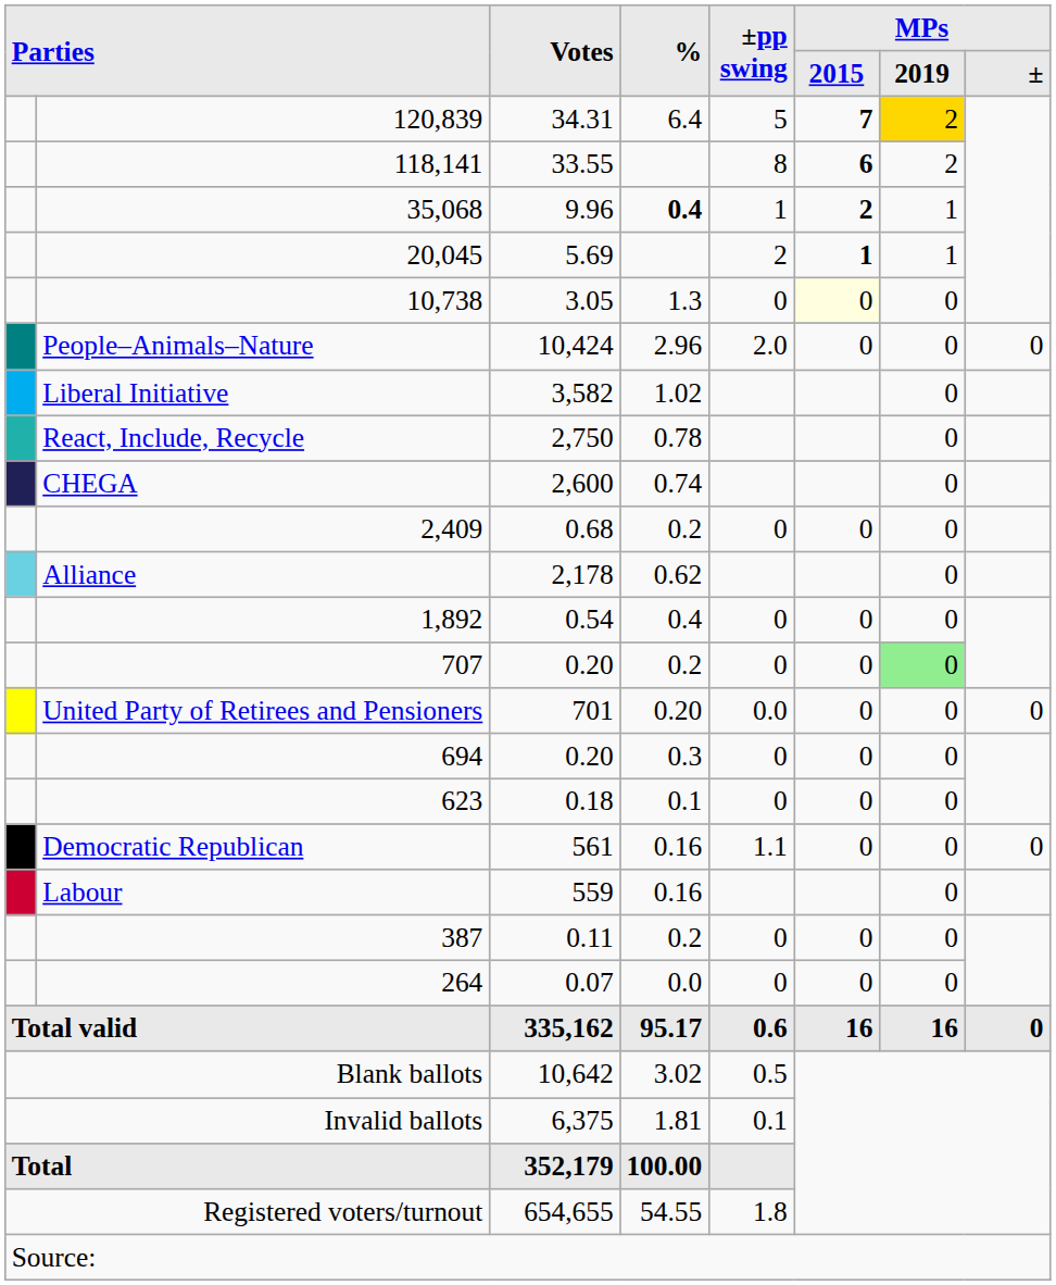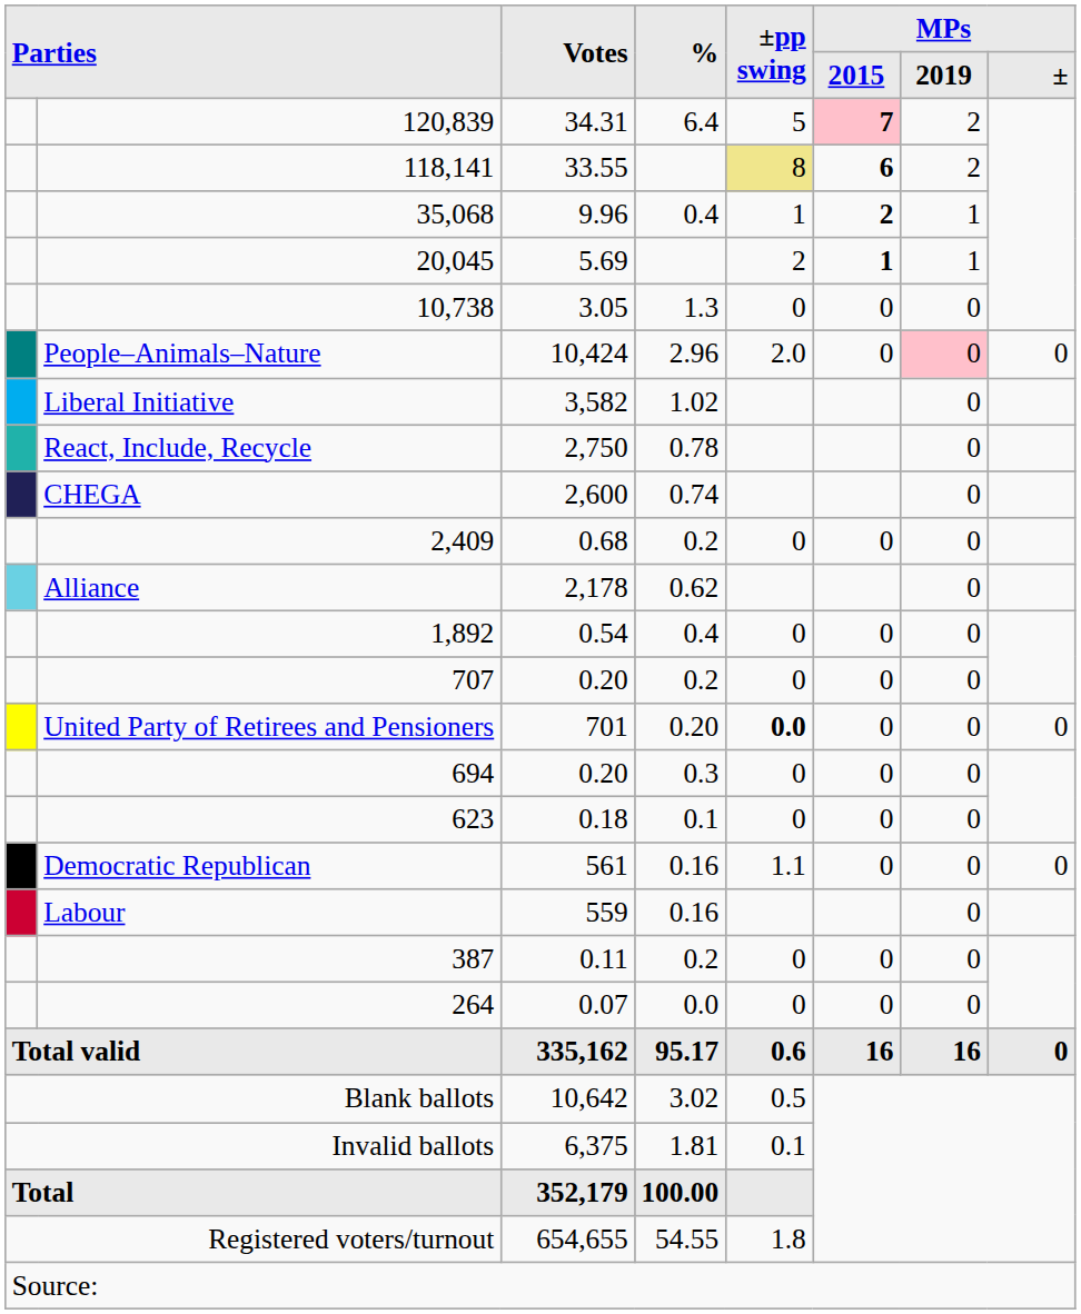120,839 | MPs / 2015: no background -> pink background
120,839 | MPs / 2019: gold background -> no background
118,141 | ±pp swing: no background -> khaki background
35,068 | %: bold -> normal
10,738 | MPs / 2015: lightyellow background -> no background
People–Animals–Nature | MPs / 2019: no background -> pink background
707 | MPs / 2019: lightgreen background -> no background
United Party of Retirees and Pensioners | ±pp swing: normal -> bold
